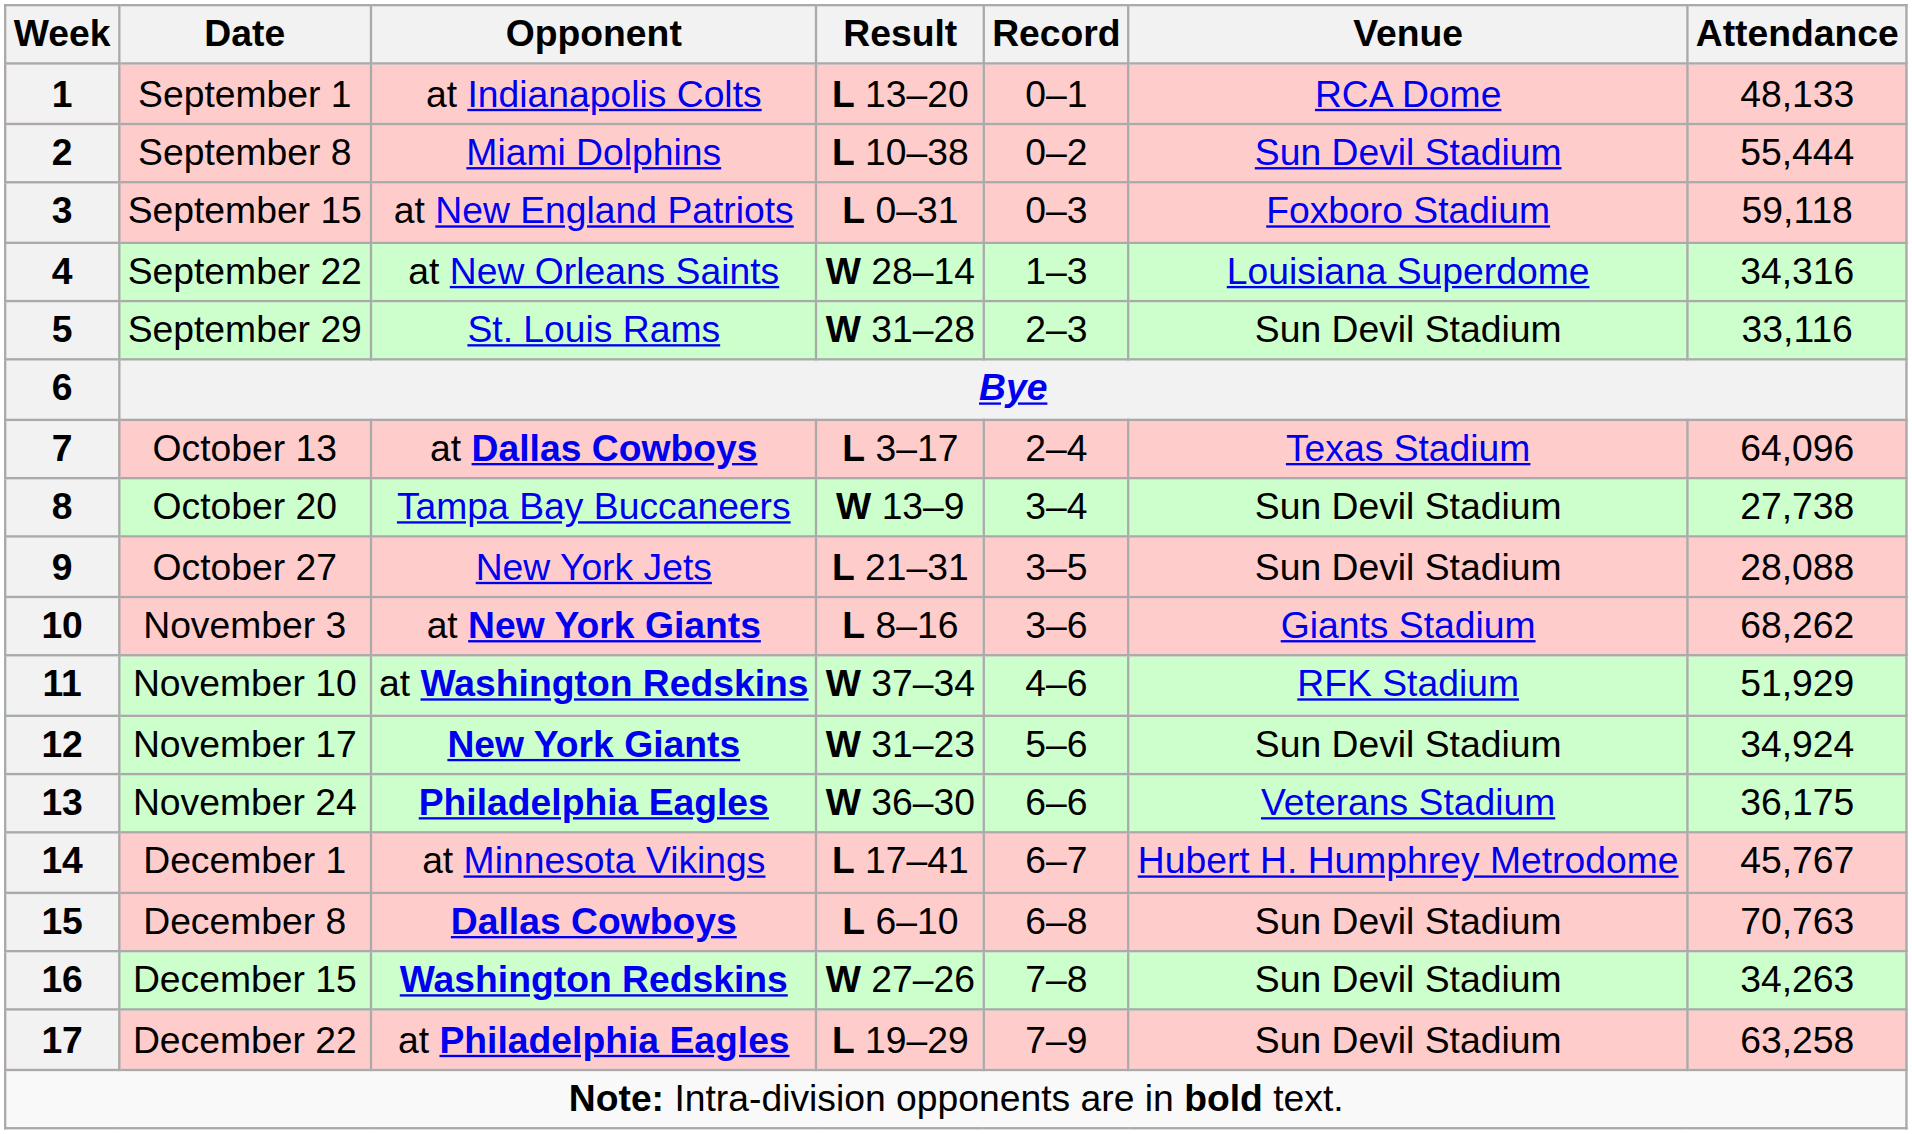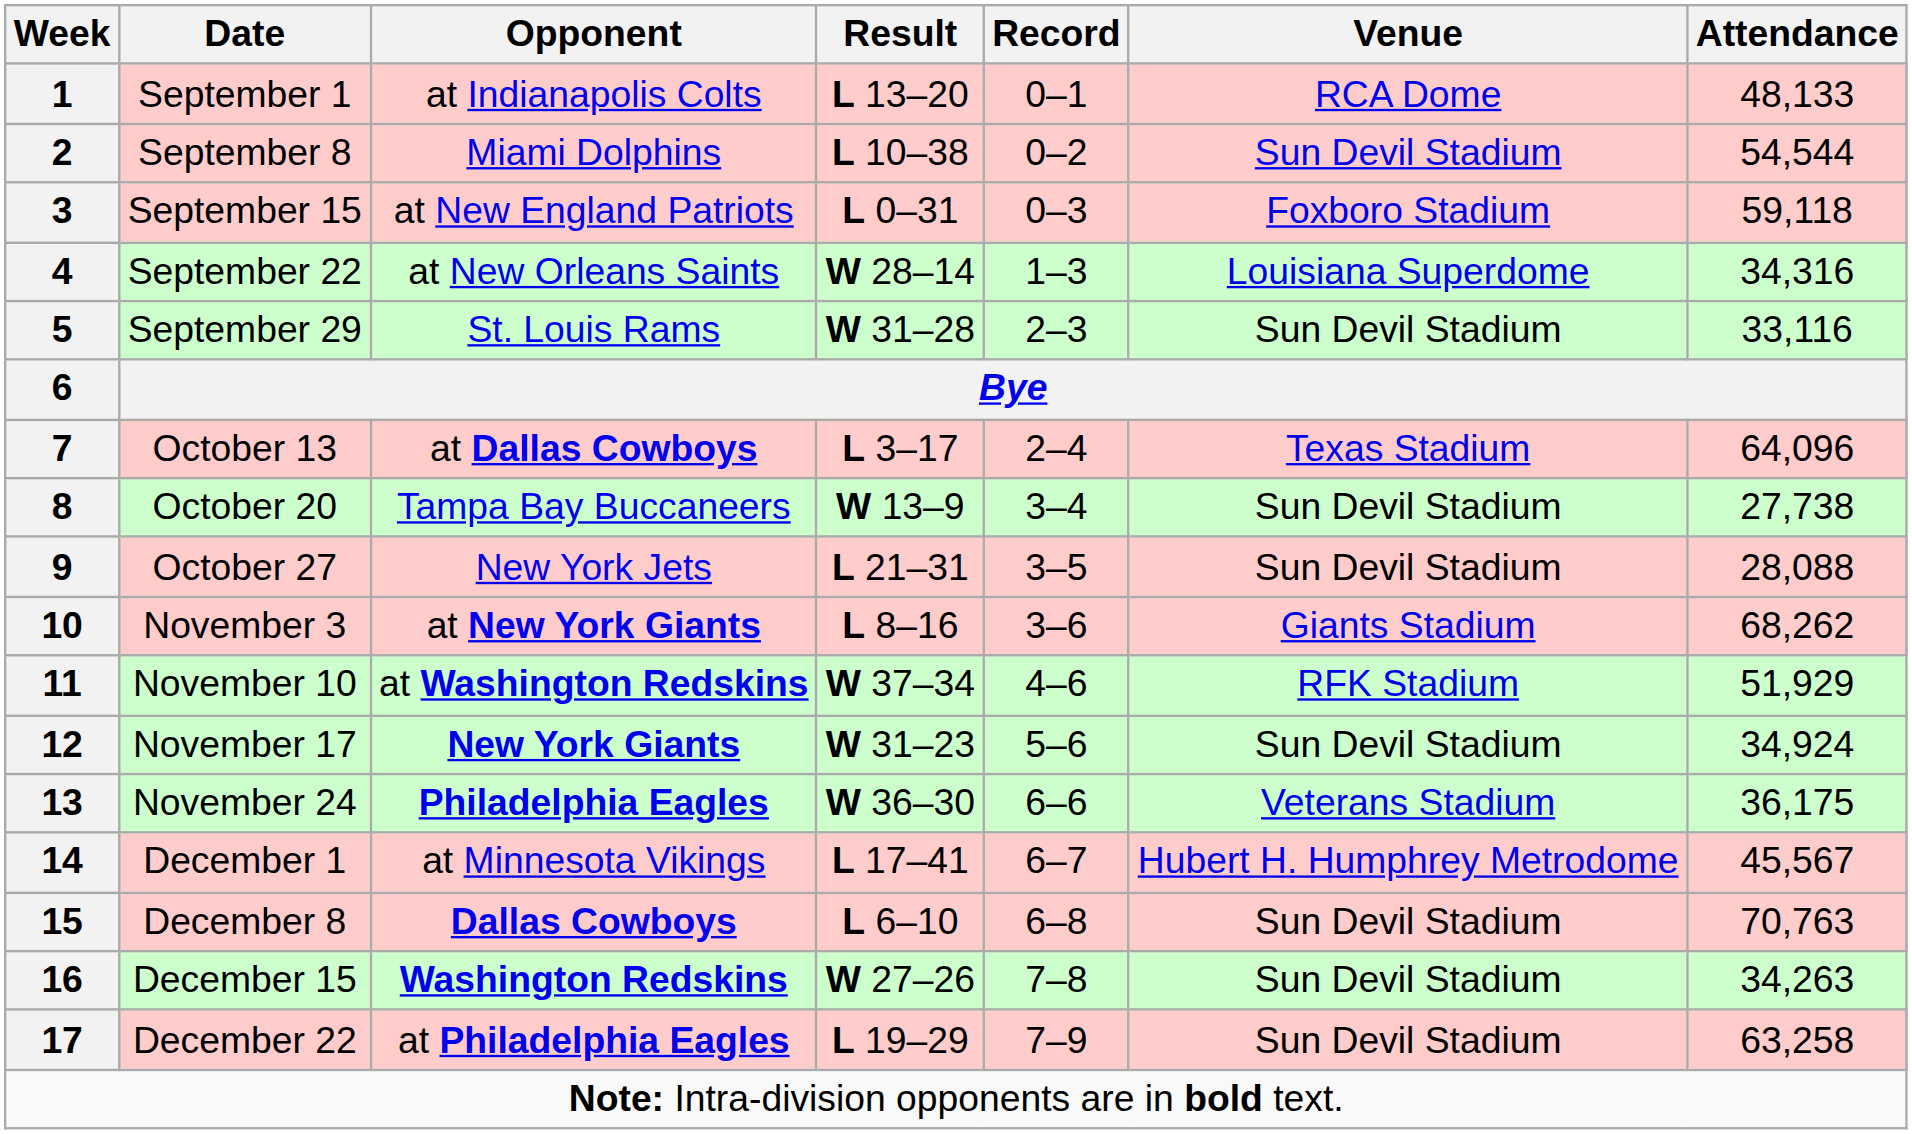2 | Attendance: 55,444 -> 54,544
14 | Attendance: 45,767 -> 45,567
